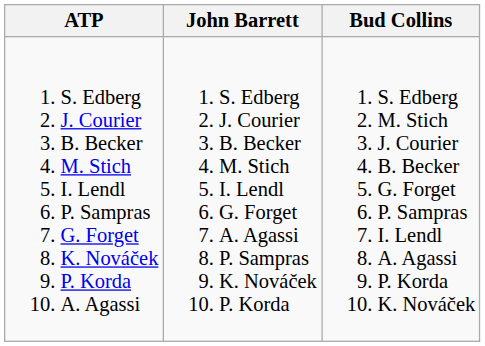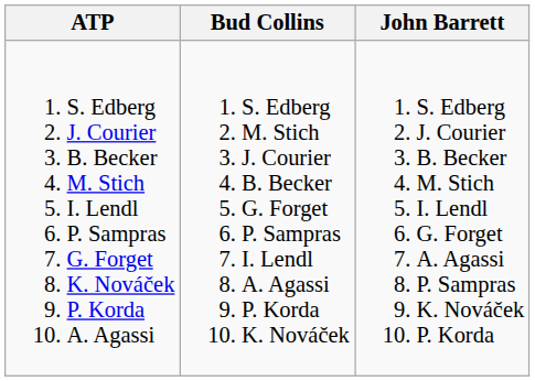columns swapped: Bud Collins <-> John Barrett
